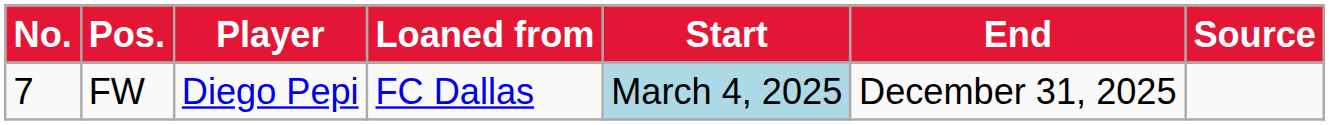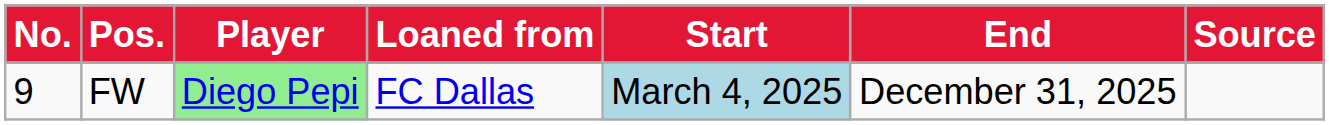FW | No.: 7 -> 9
FW | Player: no background -> lightgreen background
